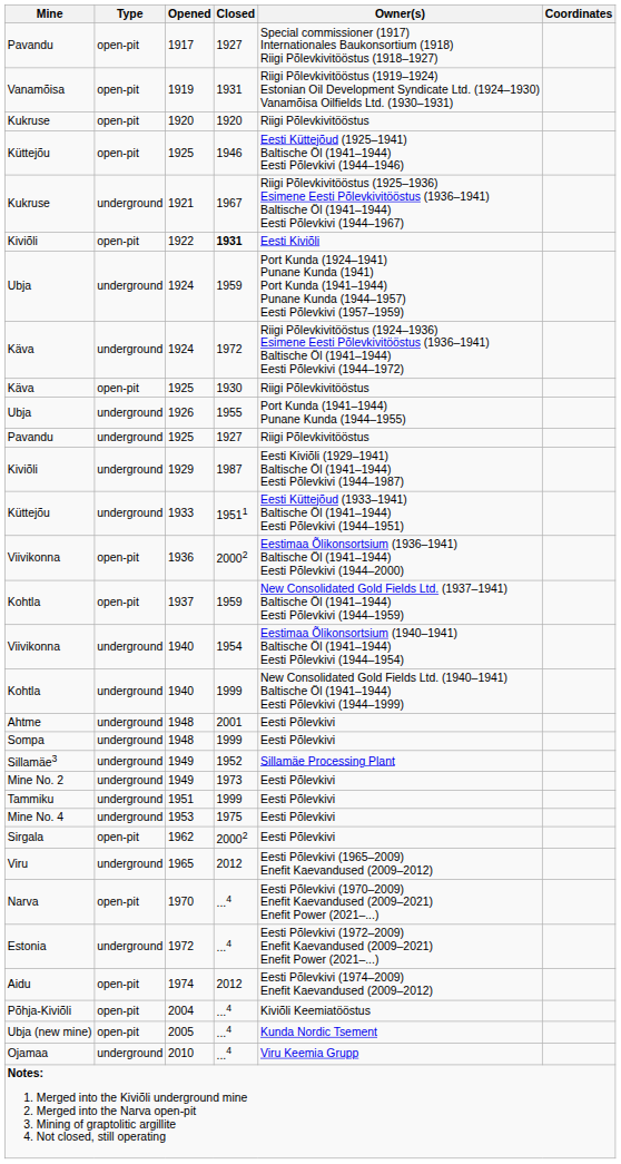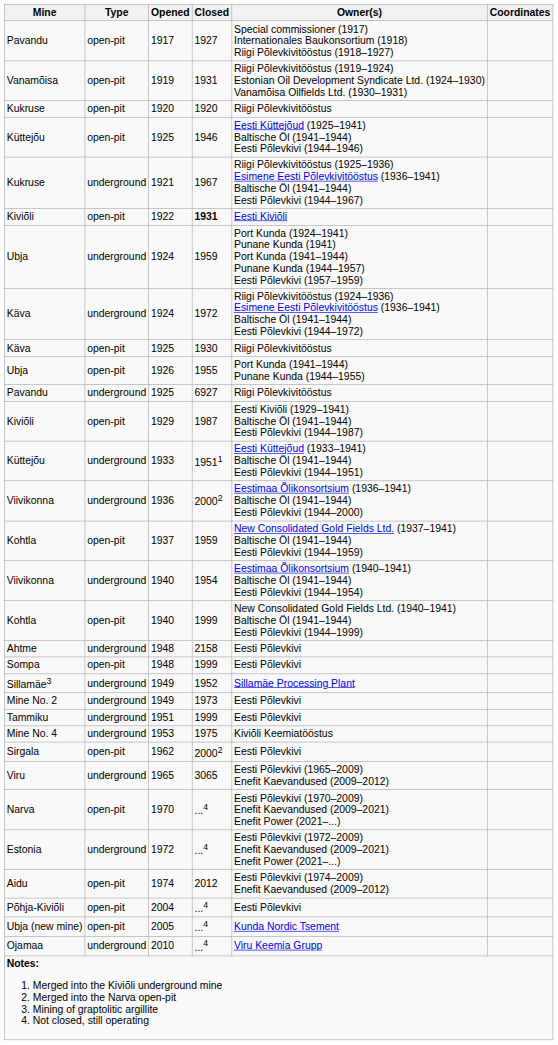1926 | Type: underground -> open-pit
Pavandu / 1925 | Closed: 1927 -> 6927
1929 | Type: underground -> open-pit
1936 | Type: open-pit -> underground
Kohtla / 1940 | Type: underground -> open-pit
Ahtme / 1948 | Closed: 2001 -> 2158
Sompa / 1948 | Type: underground -> open-pit
1953 | Owner(s): Eesti Põlevkivi -> Kiviõli Keemiatööstus
1965 | Closed: 2012 -> 3065
2004 | Owner(s): Kiviõli Keemiatööstus -> Eesti Põlevkivi
